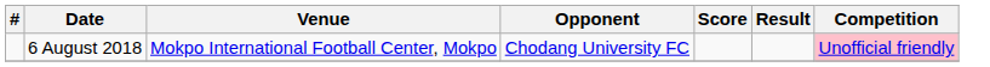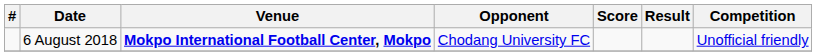6 August 2018 | Venue: normal -> bold
6 August 2018 | Competition: pink background -> no background
